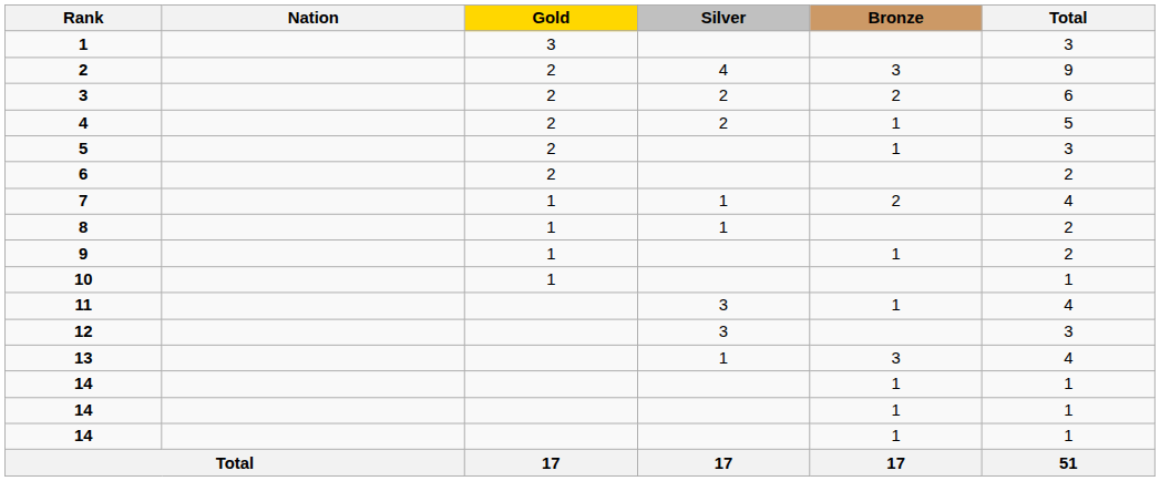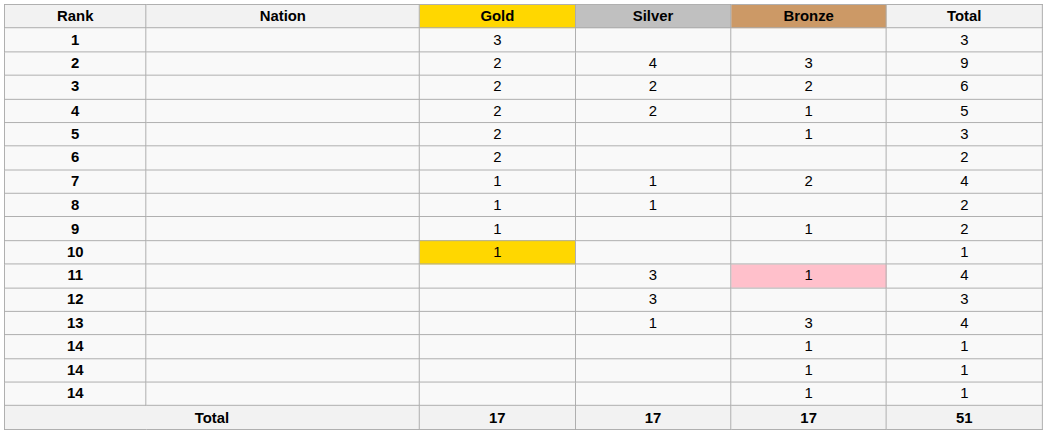10 | Gold: no background -> gold background
11 | Bronze: no background -> pink background
